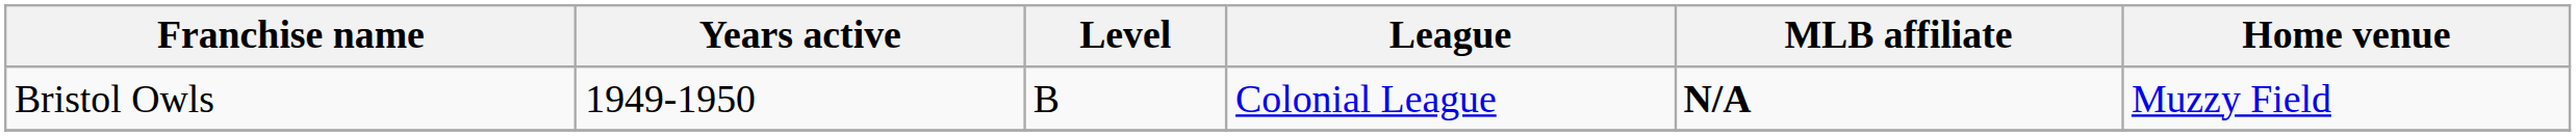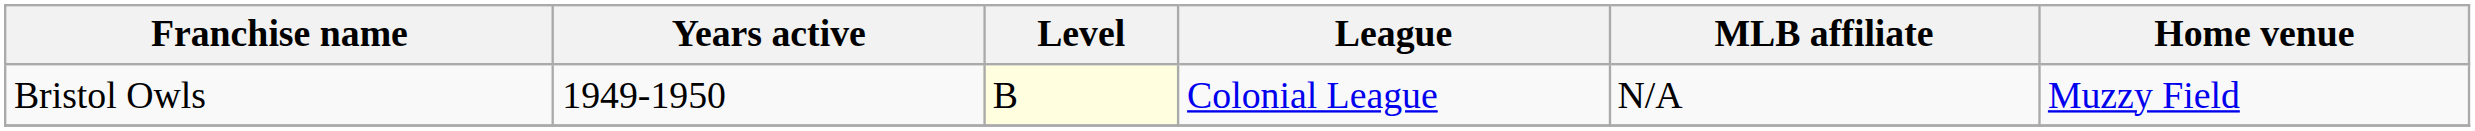Bristol Owls | Level: no background -> lightyellow background
Bristol Owls | MLB affiliate: bold -> normal
